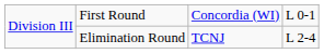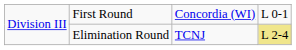Division III / Elimination Round | column 4: no background -> khaki background
